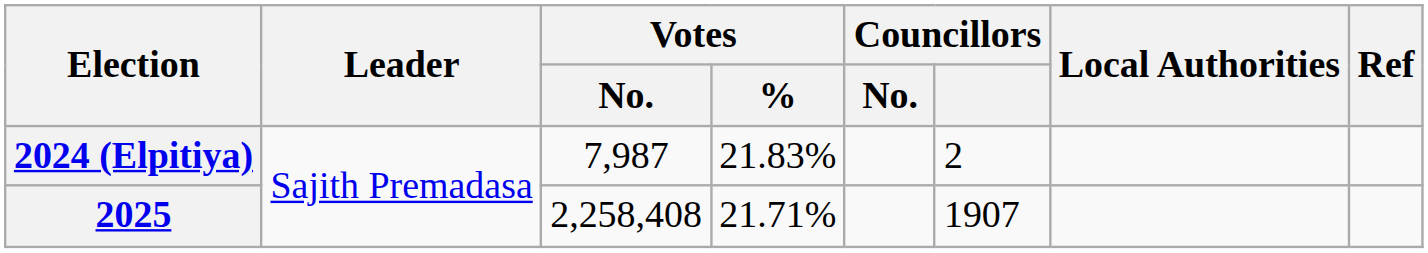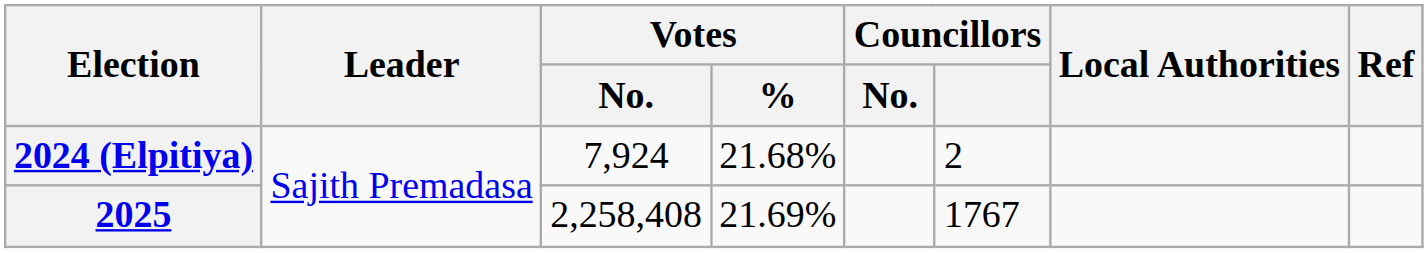2024 (Elpitiya) | Votes / No.: 7,987 -> 7,924
2024 (Elpitiya) | Votes / %: 21.83% -> 21.68%
2025 | Votes / %: 21.71% -> 21.69%
2025 | Councillors: 1907 -> 1767
